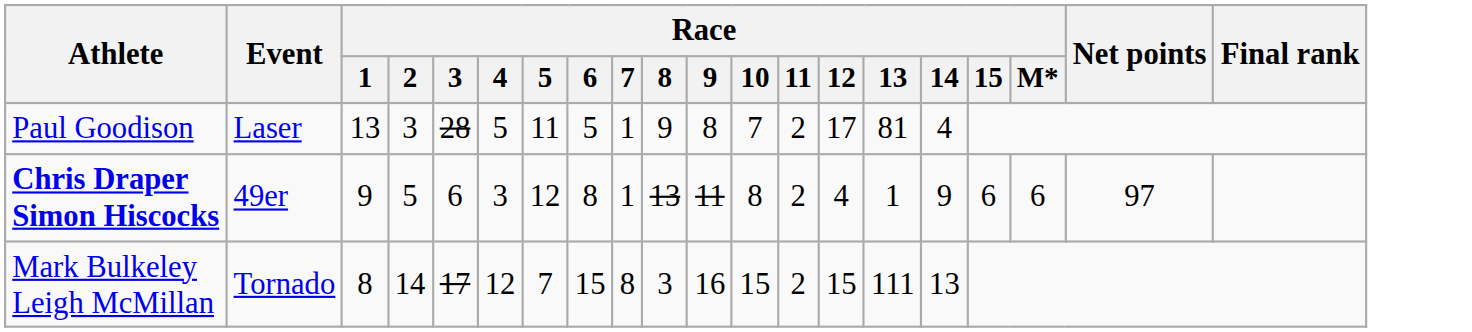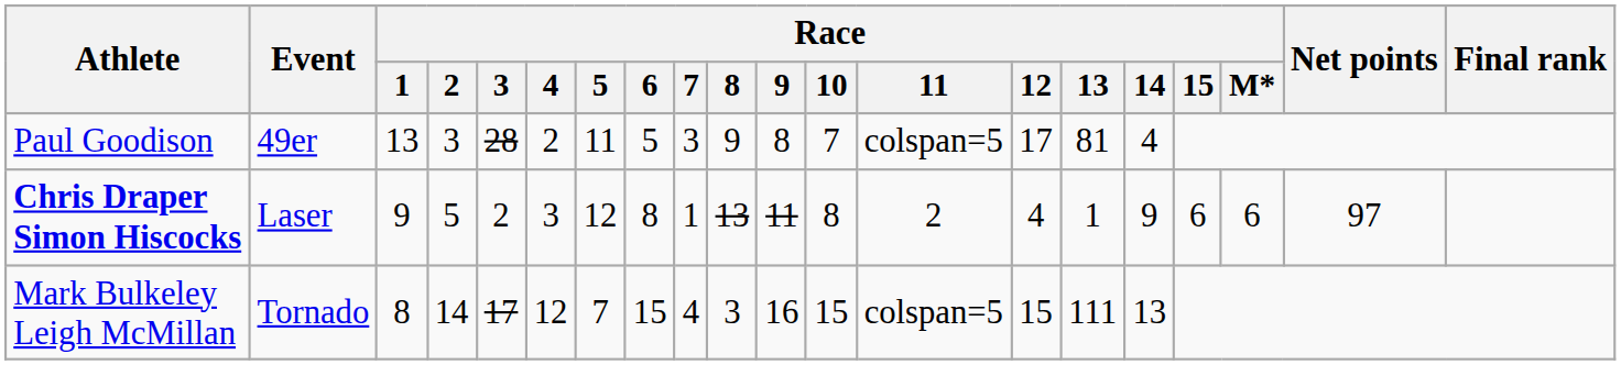Paul Goodison | Event: Laser -> 49er
Paul Goodison | Race / 4: 5 -> 2
Paul Goodison | Race / 7: 1 -> 3
Paul Goodison | Race / 11: 2 -> colspan=5
Chris Draper Simon Hiscocks | Event: 49er -> Laser
Chris Draper Simon Hiscocks | Race / 3: 6 -> 2
Mark Bulkeley Leigh McMillan | Race / 7: 8 -> 4
Mark Bulkeley Leigh McMillan | Race / 11: 2 -> colspan=5
